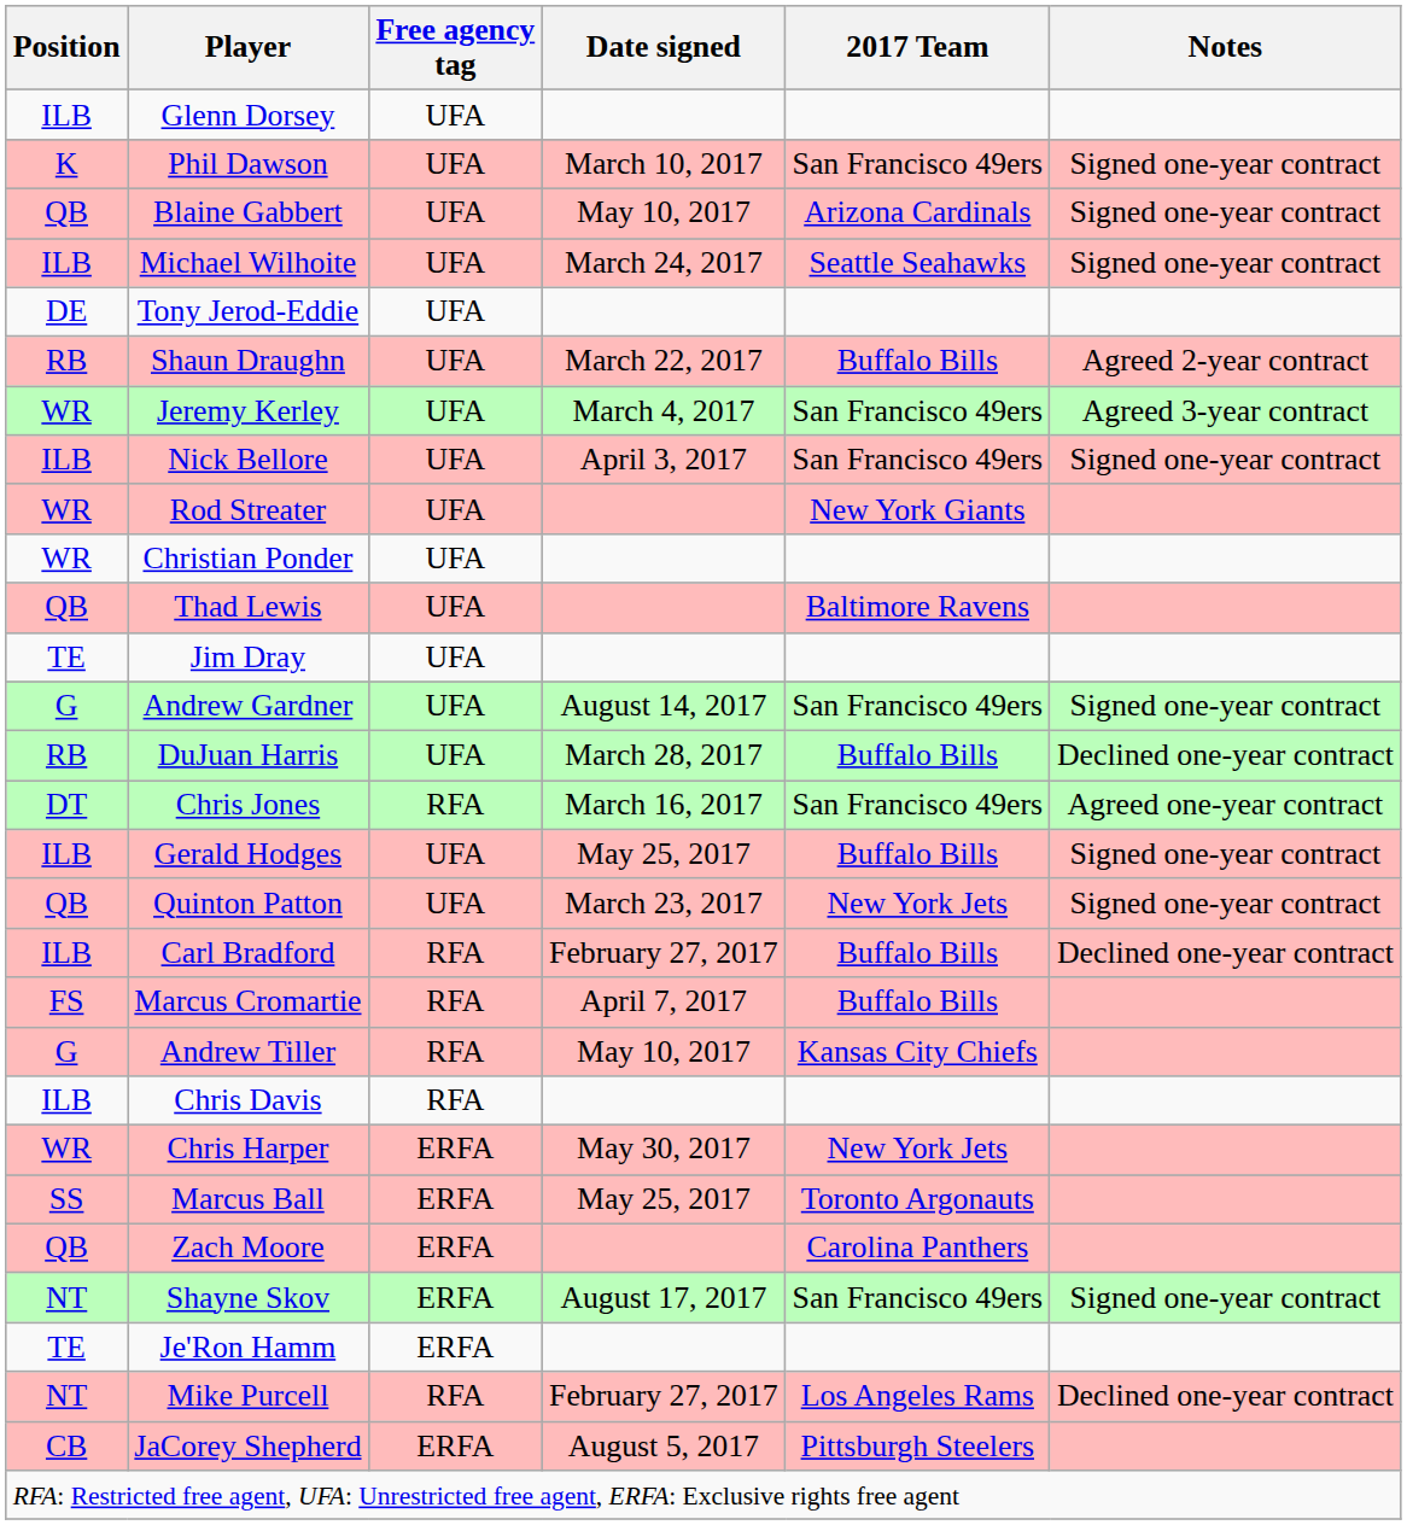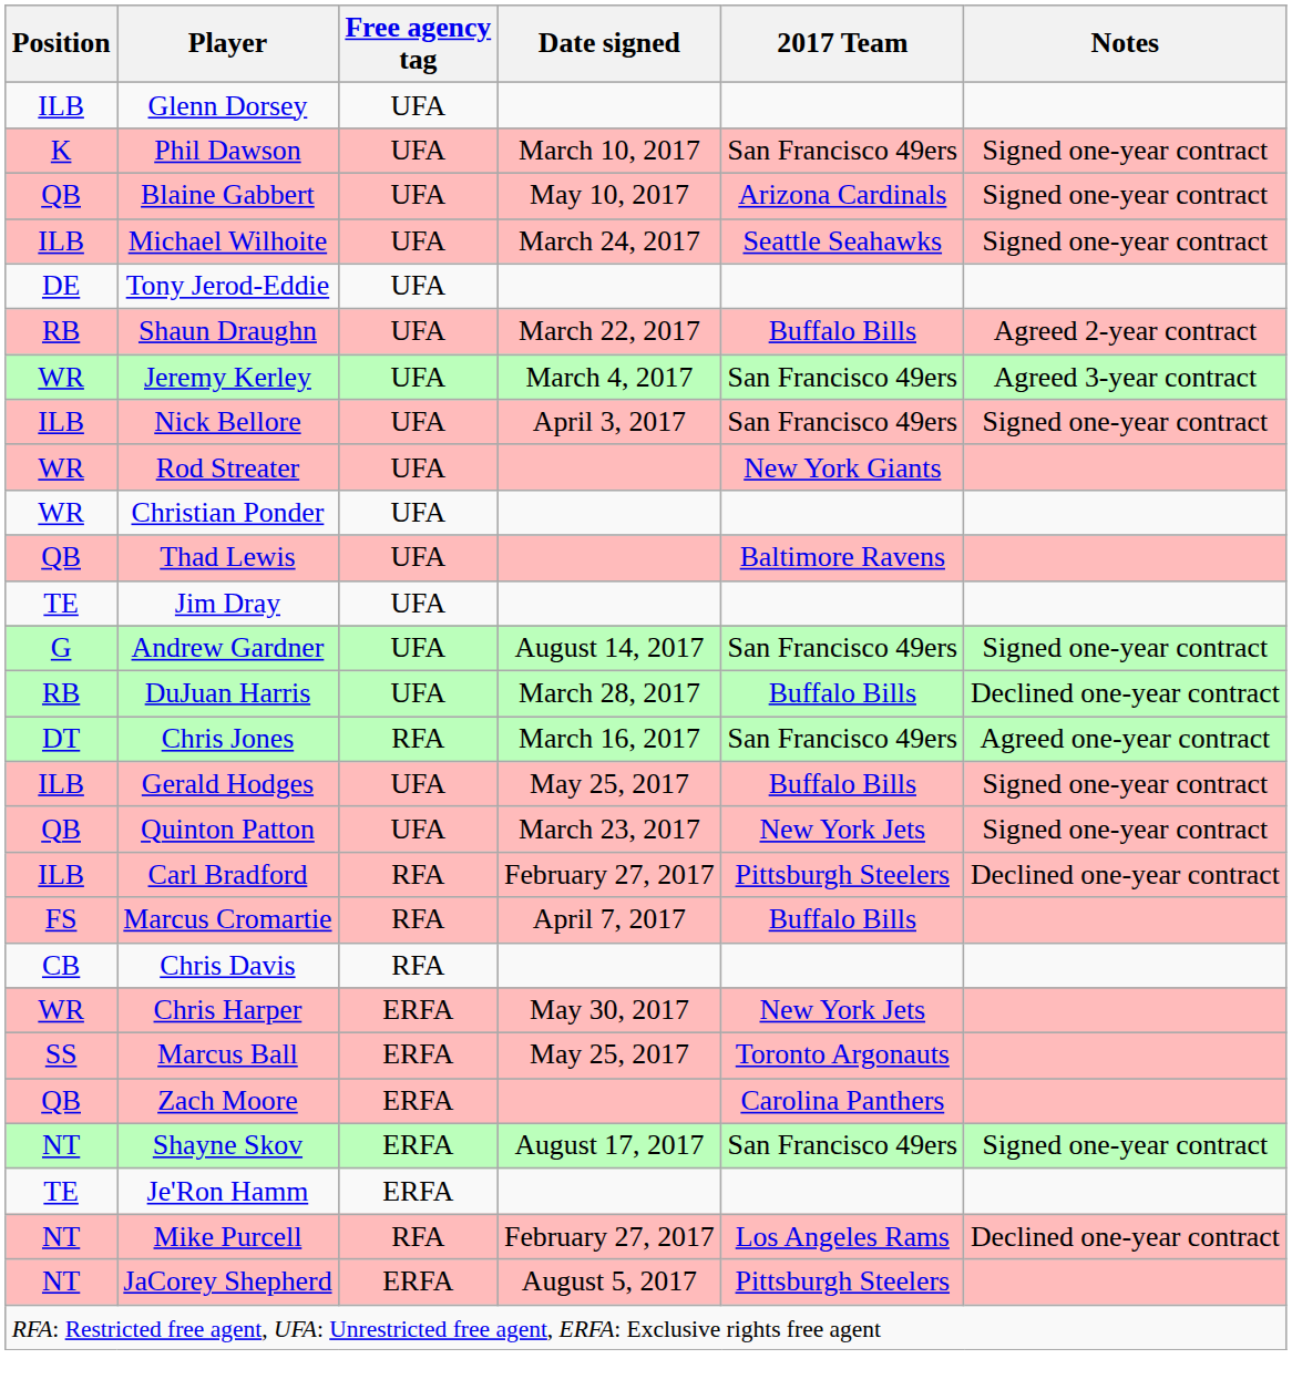Carl Bradford | 2017 Team: Buffalo Bills -> Pittsburgh Steelers
- row: G | Andrew Tiller | RFA | May 10, 2017 | Kansas City Chiefs
Chris Davis | Position: ILB -> CB
JaCorey Shepherd | Position: CB -> NT
